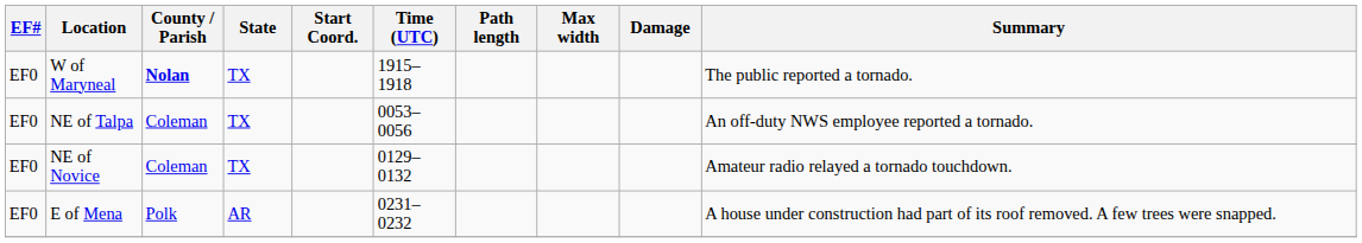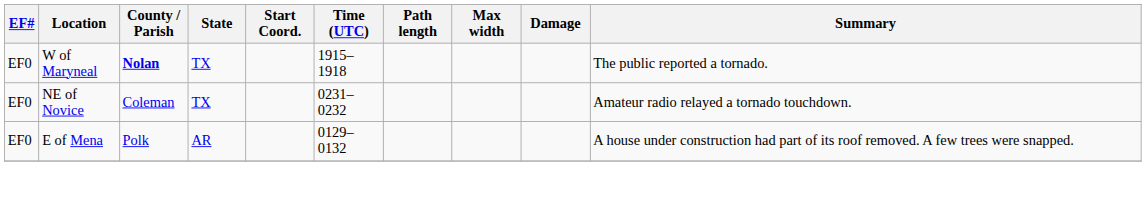- row: EF0 | NE of Talpa | Coleman | TX | 0053–0056 | An off-duty NWS employee reported a tornado.
NE of Novice | Time (UTC): 0129–0132 -> 0231–0232
E of Mena | Time (UTC): 0231–0232 -> 0129–0132
